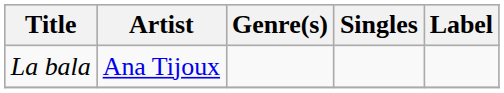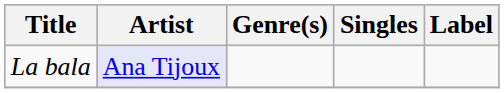La bala | Artist: no background -> lavender background
